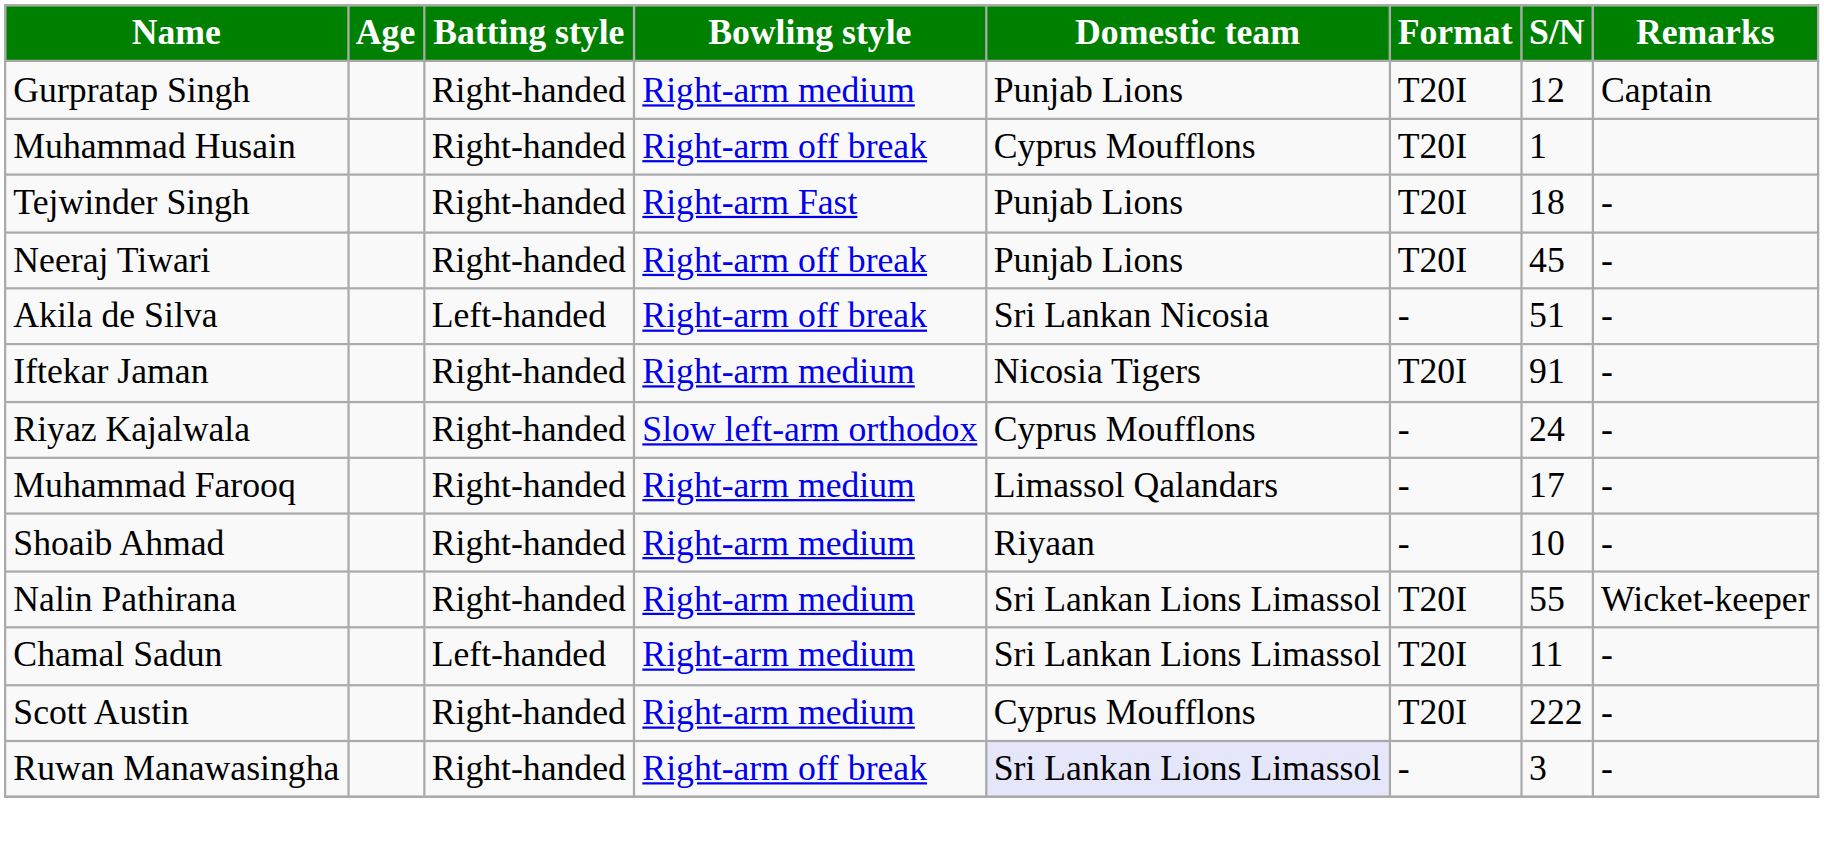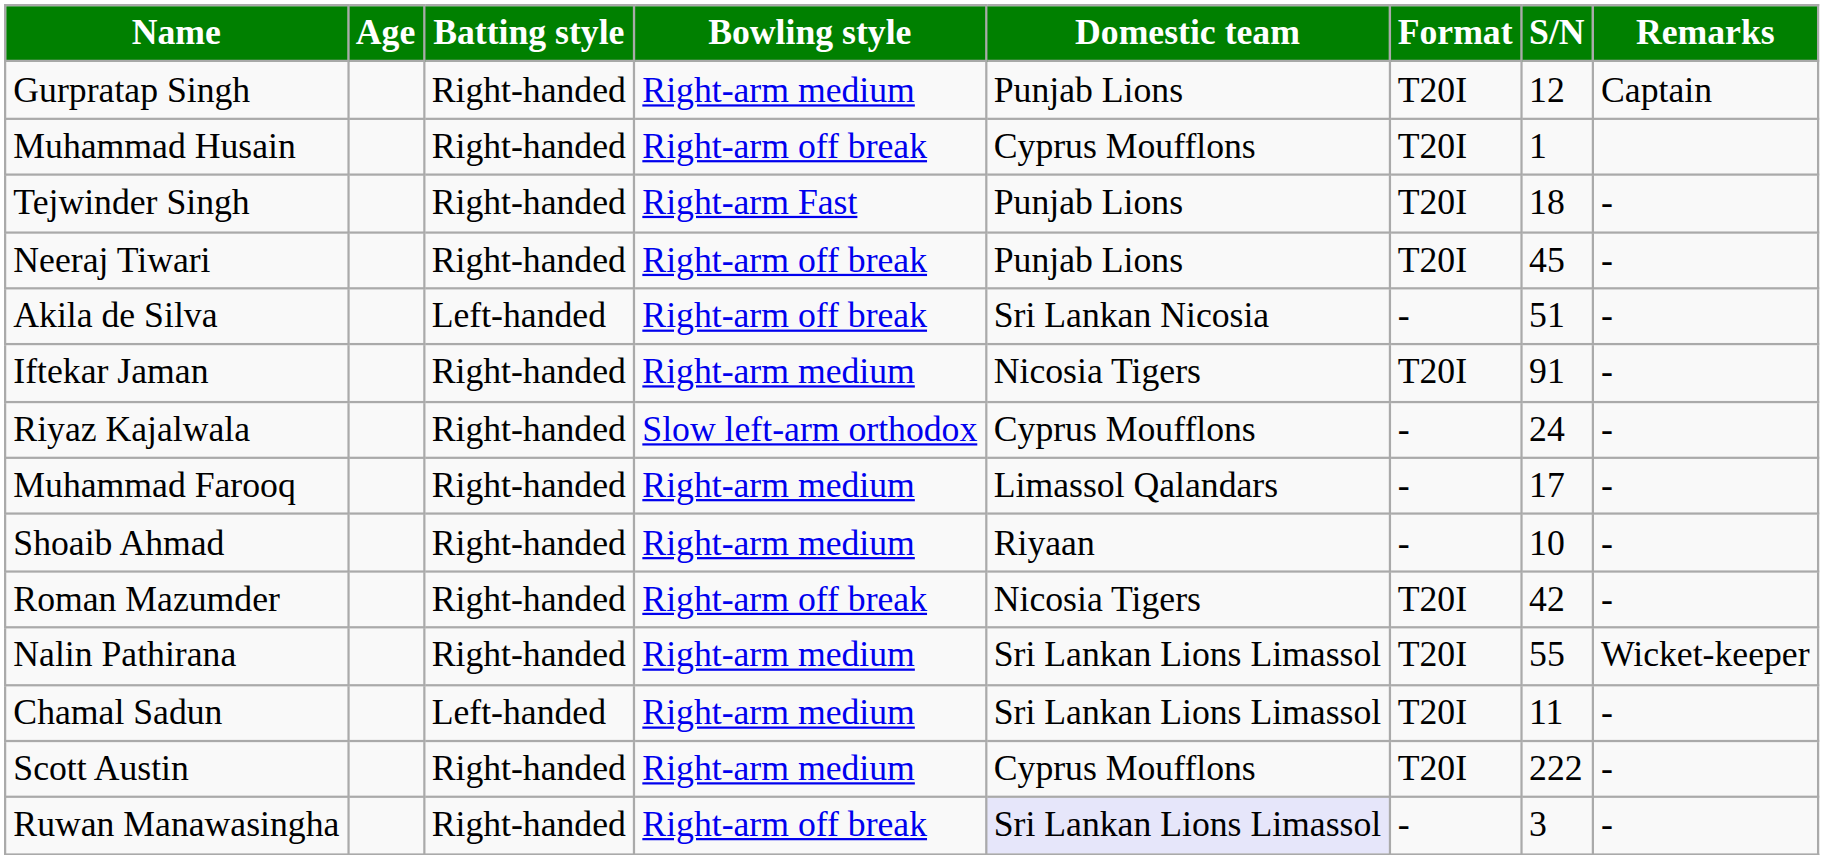+ row: Roman Mazumder | Right-handed | Right-arm off break | Nicosia Tigers | T20I | 42 | -
